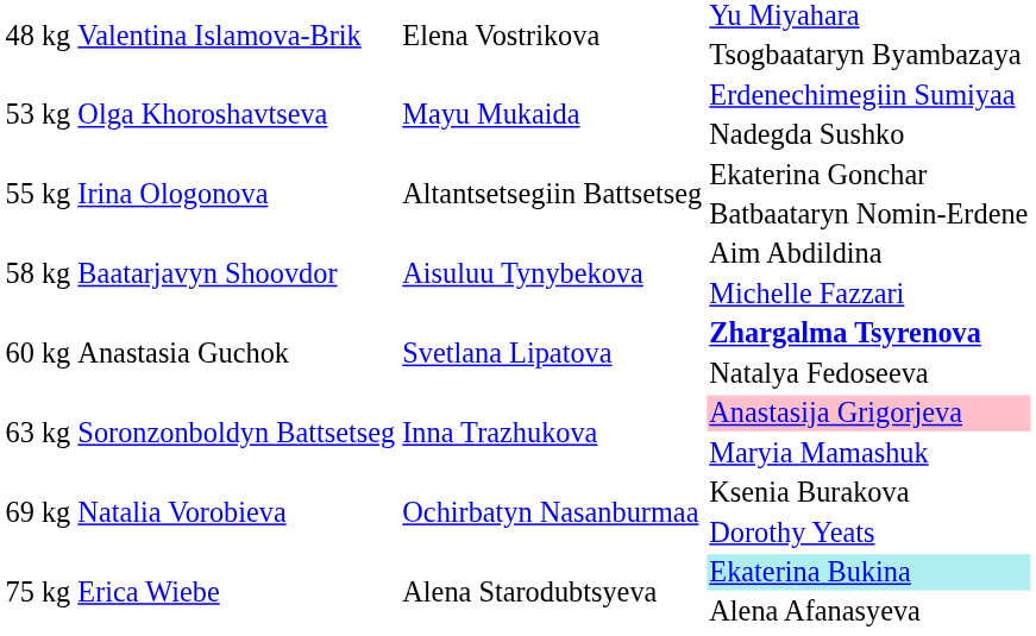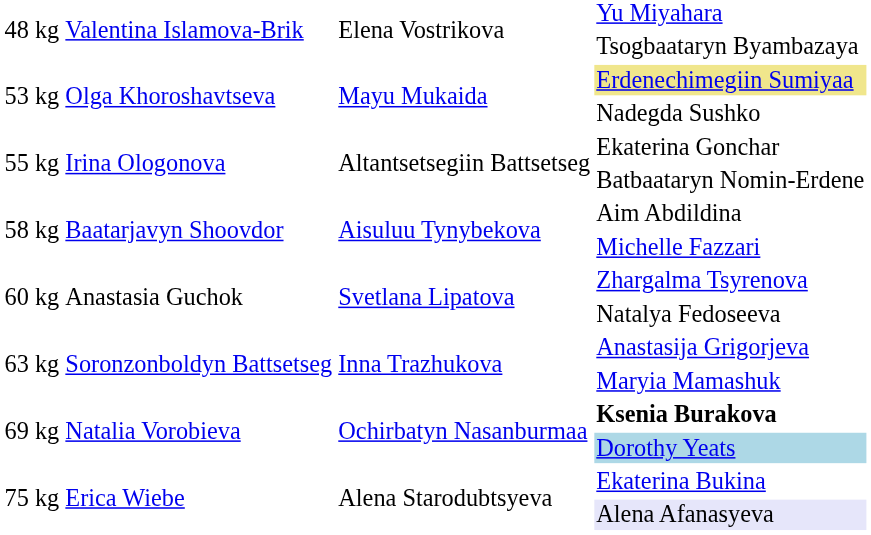Erdenechimegiin Sumiyaa | column 4: no background -> khaki background
Zhargalma Tsyrenova | column 4: bold -> normal
Anastasija Grigorjeva | column 4: pink background -> no background
Ksenia Burakova | column 4: normal -> bold
Dorothy Yeats | column 4: no background -> lightblue background
Ekaterina Bukina | column 4: paleturquoise background -> no background
Alena Afanasyeva | column 4: no background -> lavender background
